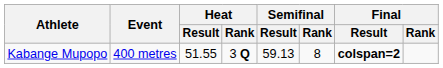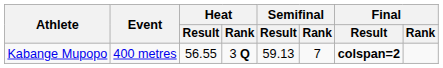Kabange Mupopo | Heat / Result: 51.55 -> 56.55
Kabange Mupopo | Semifinal / Rank: 8 -> 7
